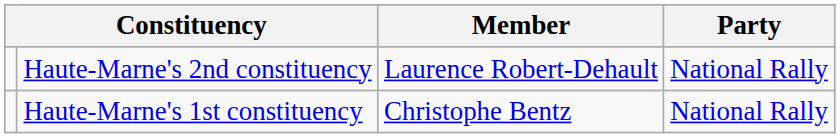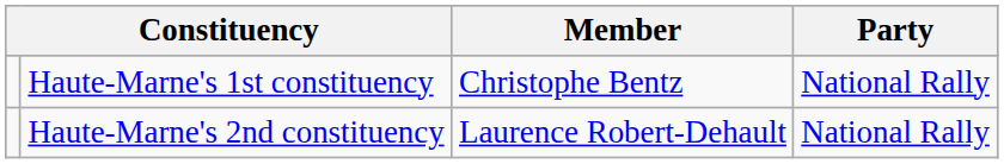rows swapped: Haute-Marne's 1st constituency <-> Haute-Marne's 2nd constituency
